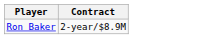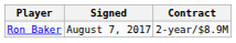+ column: Signed | August 7, 2017
